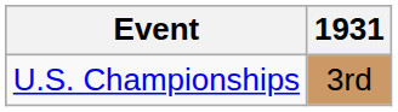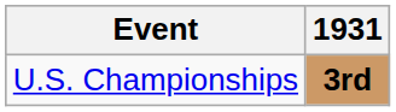U.S. Championships | 1931: normal -> bold
